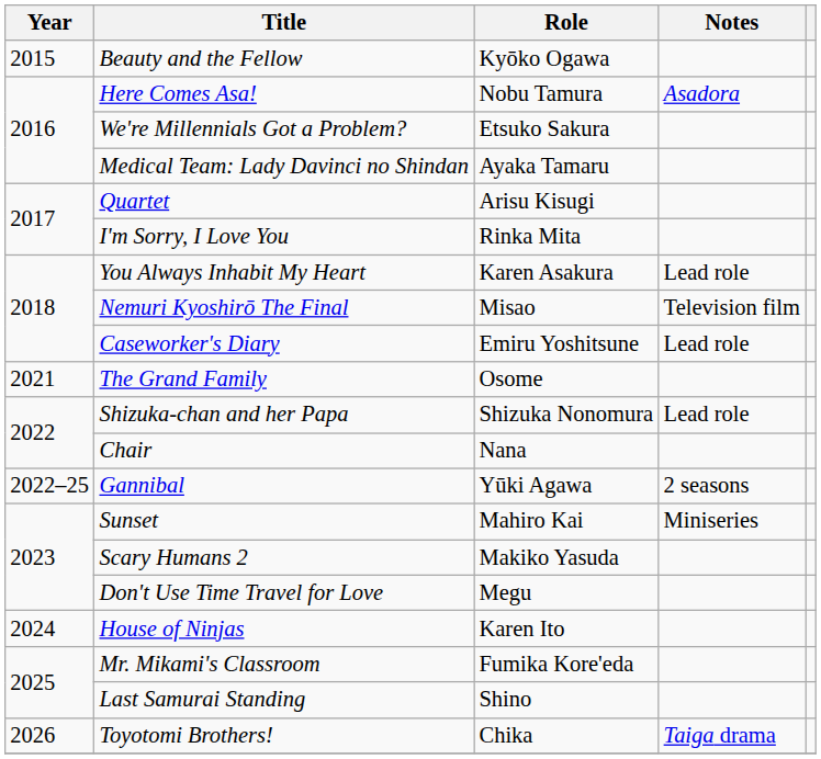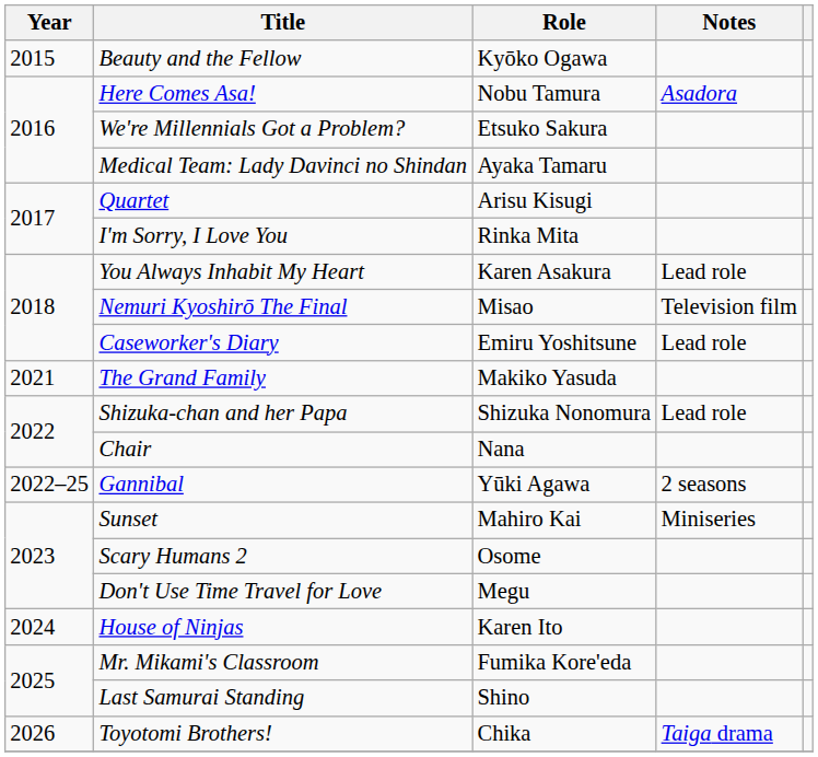The Grand Family | Role: Osome -> Makiko Yasuda
Scary Humans 2 | Role: Makiko Yasuda -> Osome
